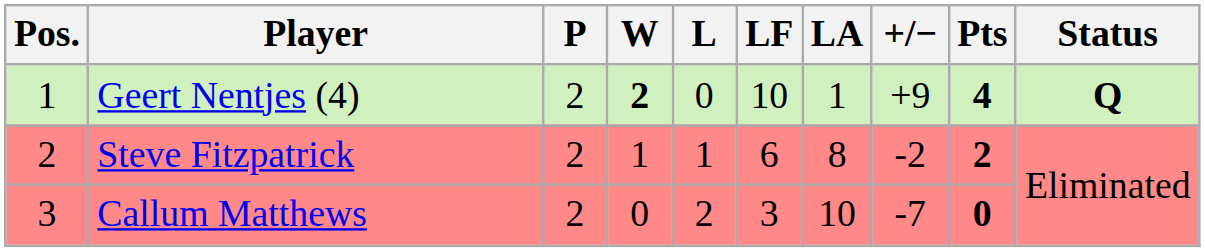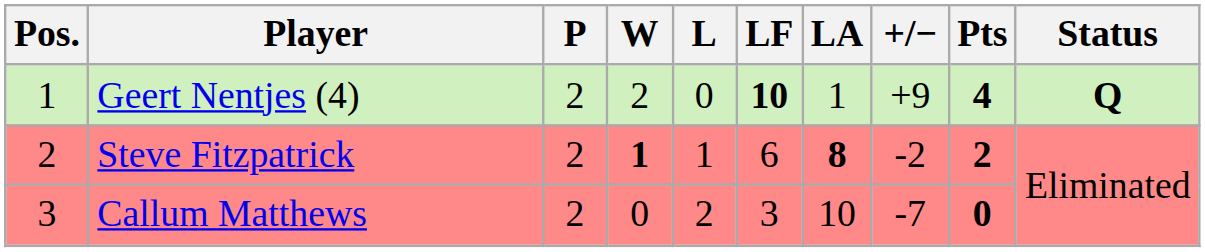Geert Nentjes (4) | W: bold -> normal
Geert Nentjes (4) | LF: normal -> bold
Steve Fitzpatrick | W: normal -> bold
Steve Fitzpatrick | LA: normal -> bold
